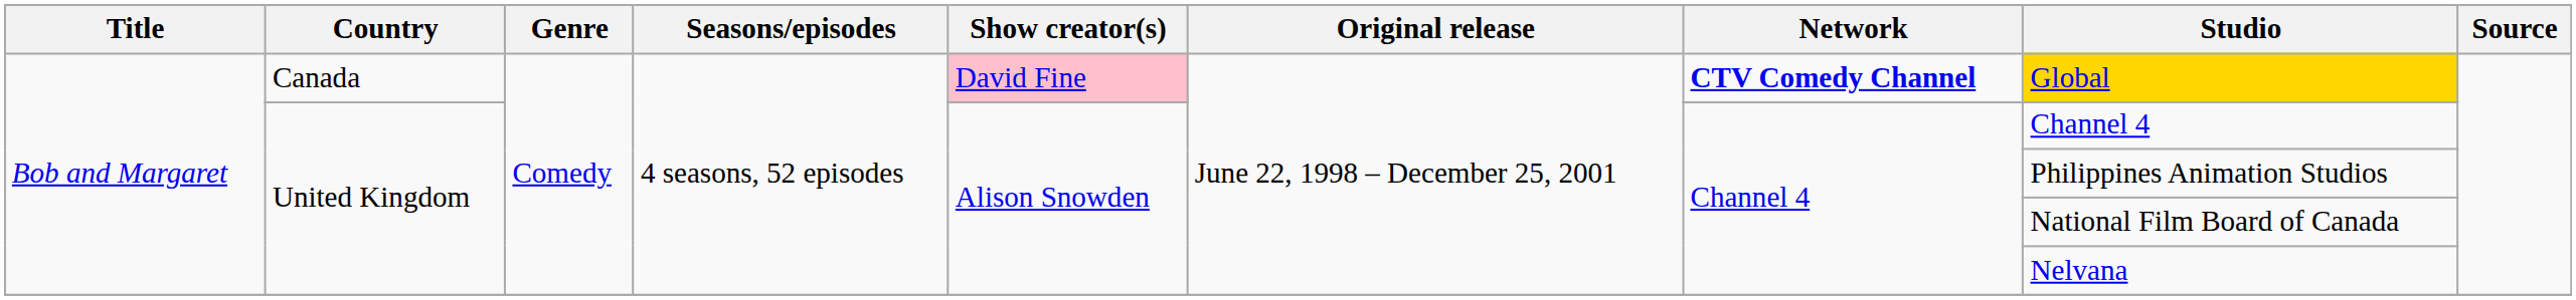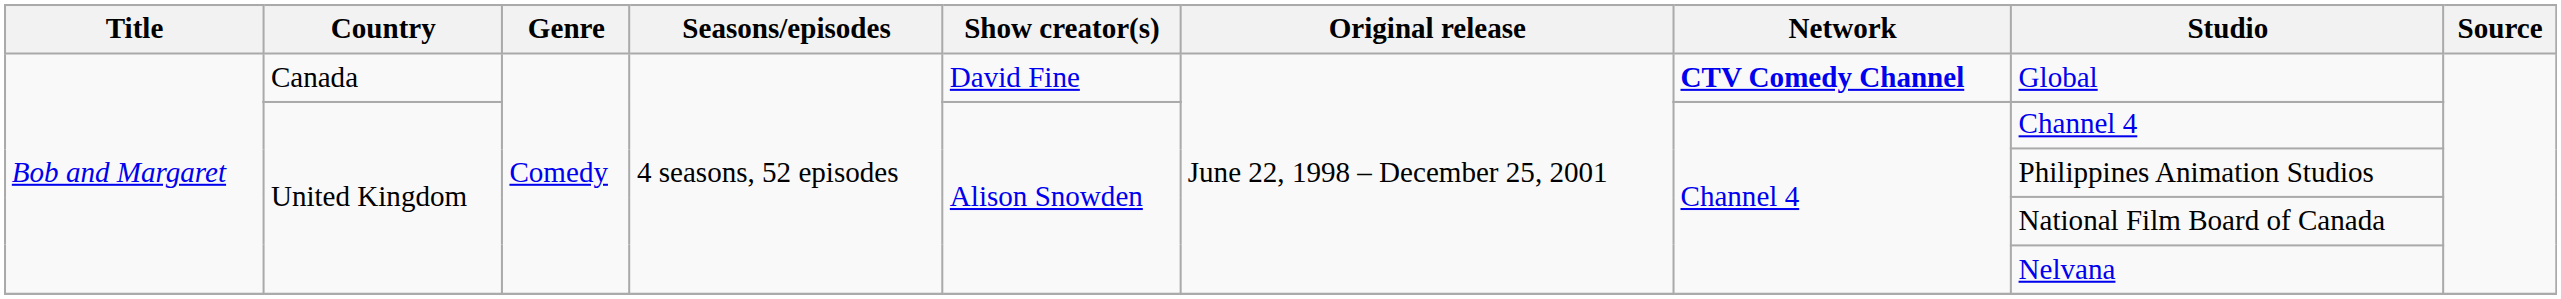Canada | Show creator(s): pink background -> no background
Canada | Studio: gold background -> no background
